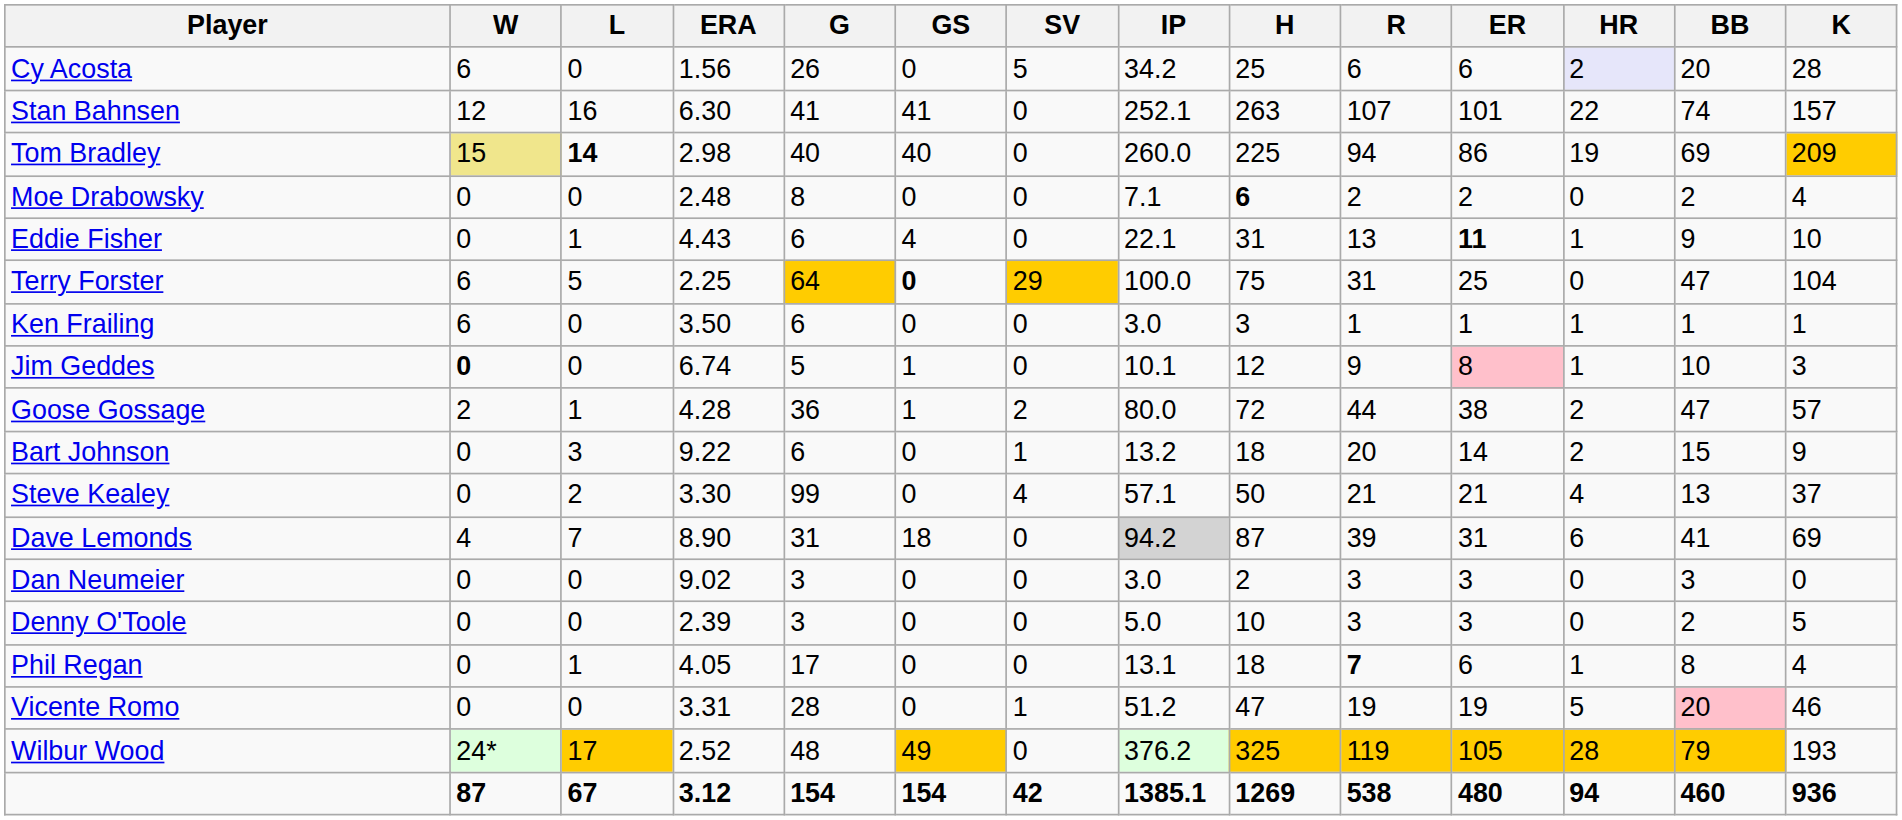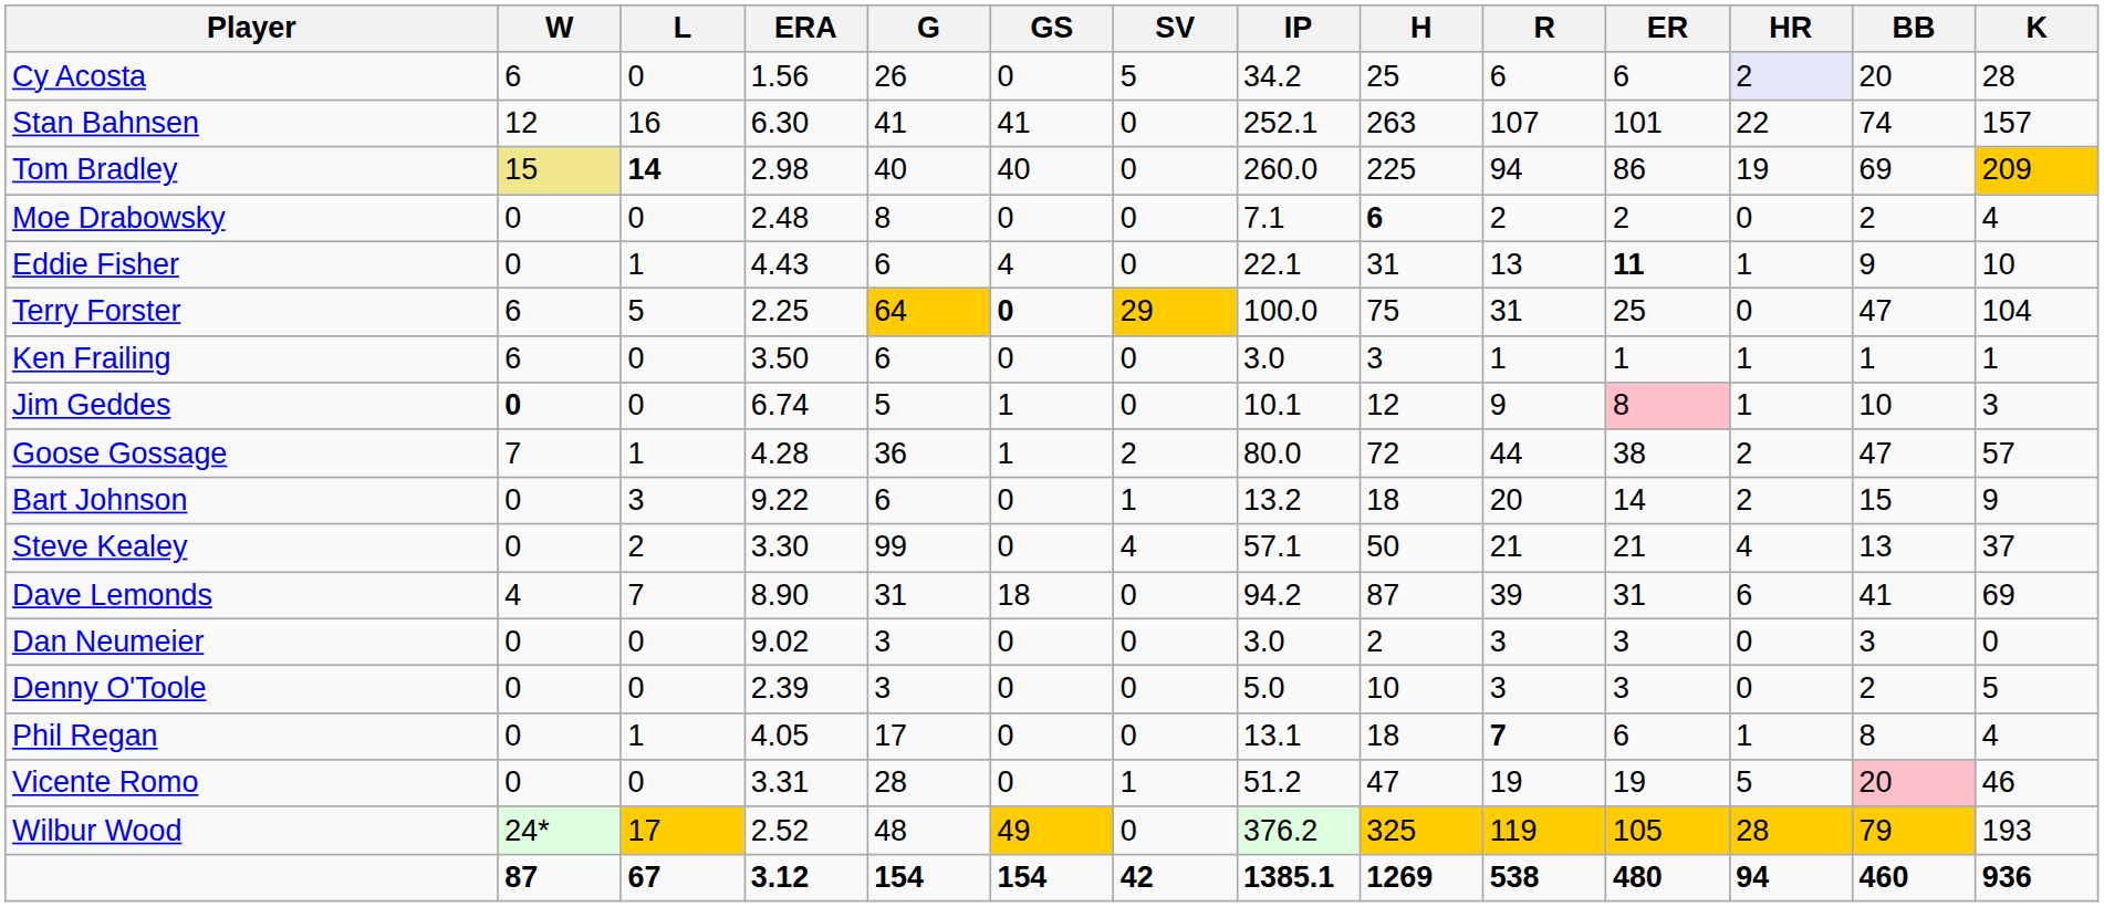Goose Gossage | W: 2 -> 7
Dave Lemonds | IP: lightgrey background -> no background
